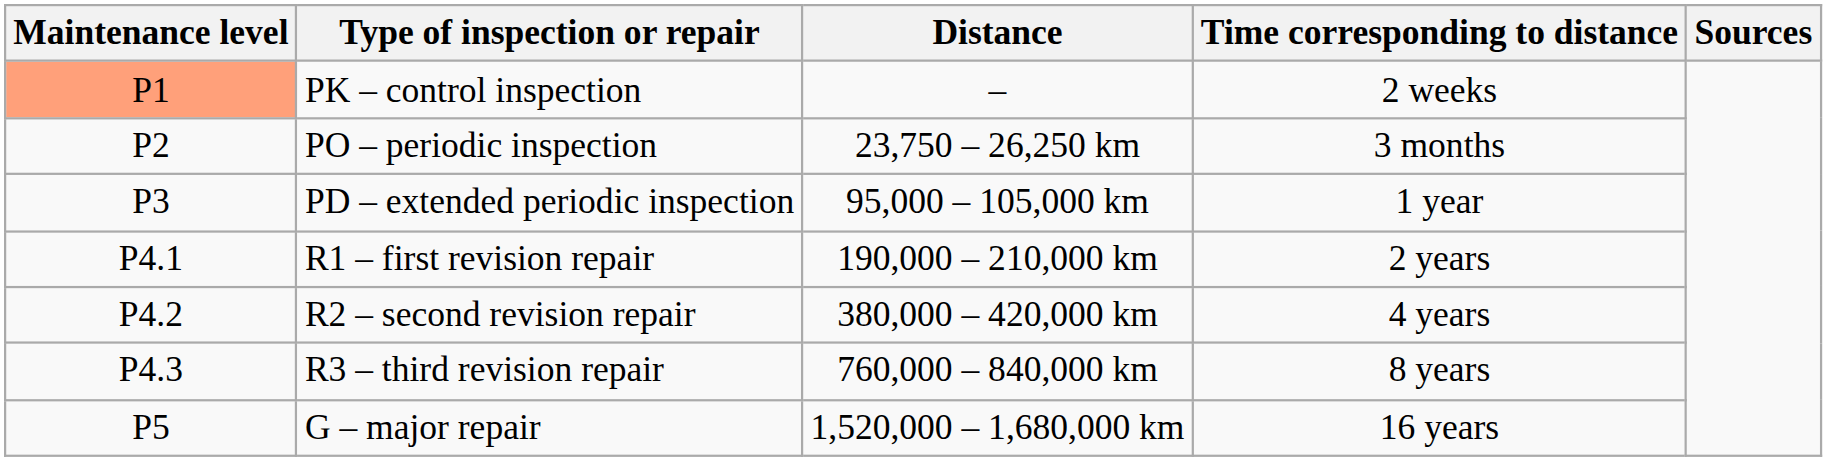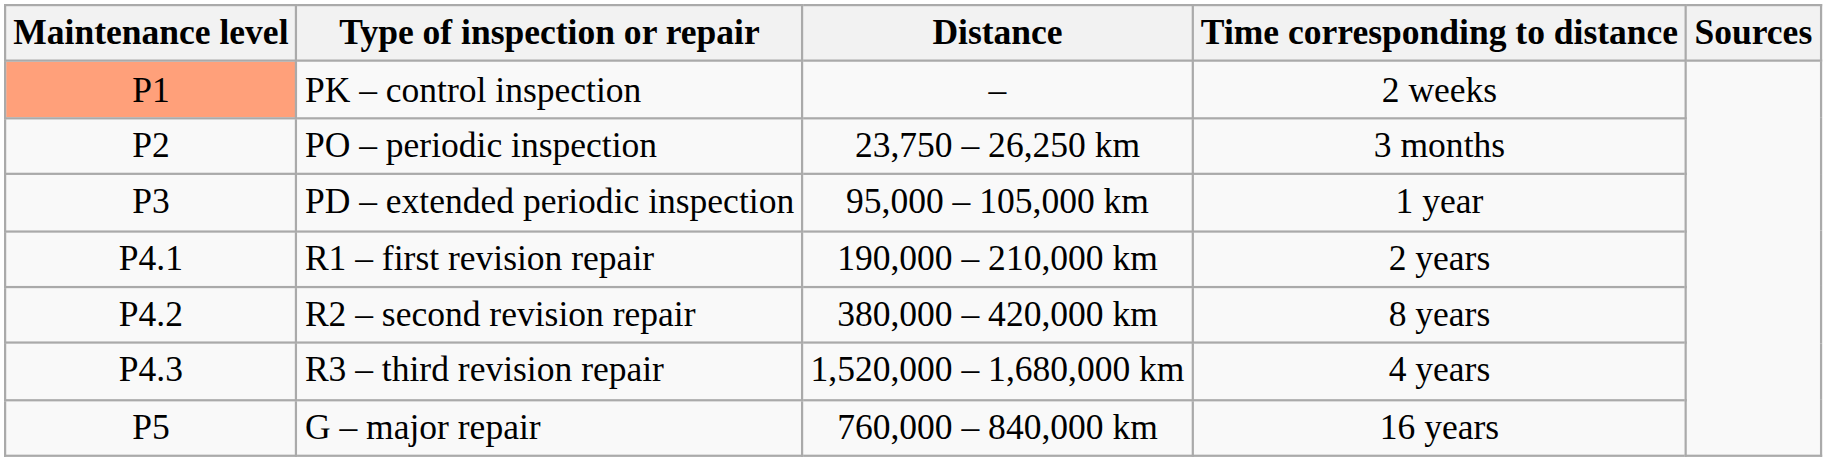R2 – second revision repair | Time corresponding to distance: 4 years -> 8 years
R3 – third revision repair | Distance: 760,000 – 840,000 km -> 1,520,000 – 1,680,000 km
R3 – third revision repair | Time corresponding to distance: 8 years -> 4 years
G – major repair | Distance: 1,520,000 – 1,680,000 km -> 760,000 – 840,000 km
